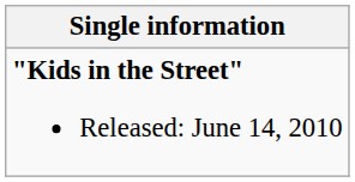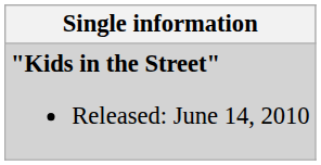row 2 | column 1: no background -> lightgrey background
